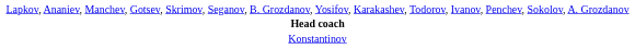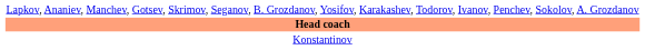row 2 | column 1: no background -> lightsalmon background
